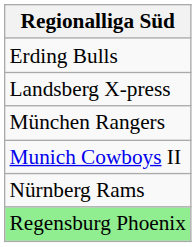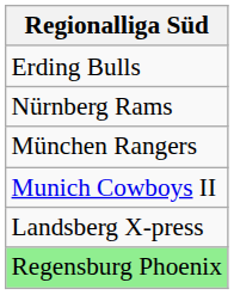row 3 | column 1: Landsberg X-press -> Nürnberg Rams
row 6 | column 1: Nürnberg Rams -> Landsberg X-press
